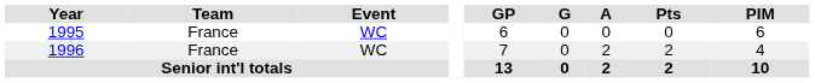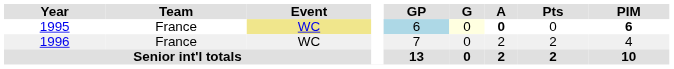1995 | Event: no background -> khaki background
1995 | GP: no background -> lightblue background
1995 | G: no background -> lightyellow background
1995 | A: normal -> bold
1995 | PIM: normal -> bold
